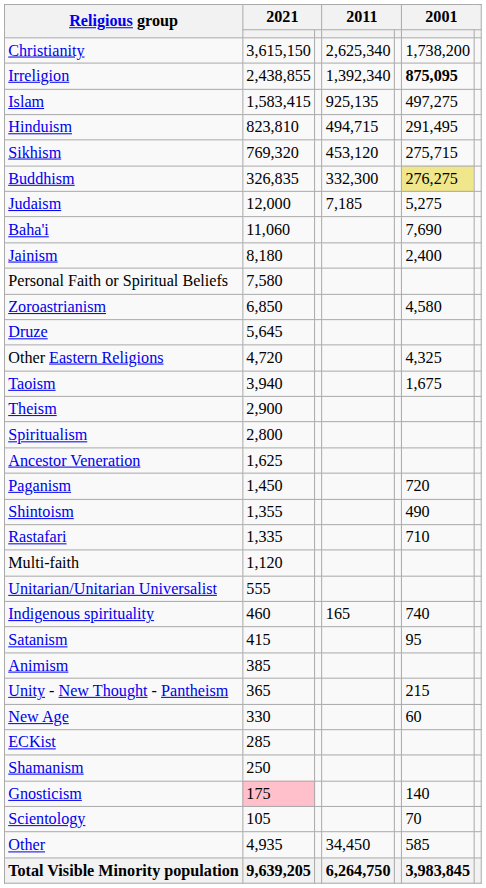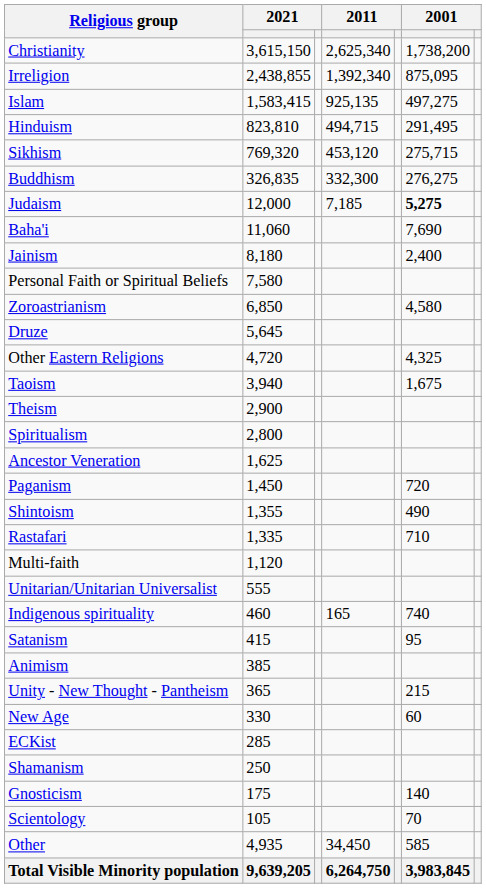Irreligion | column 6: bold -> normal
Buddhism | column 6: khaki background -> no background
Judaism | column 6: normal -> bold
Gnosticism | column 2: pink background -> no background
